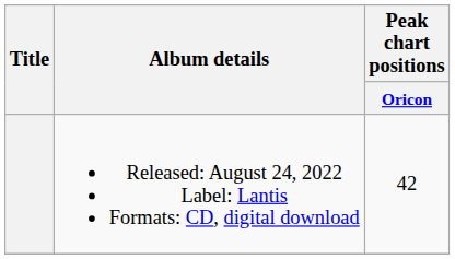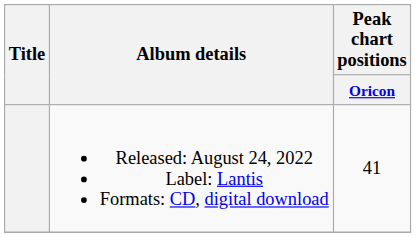row 3 | Peak chart positions / Oricon: 42 -> 41
